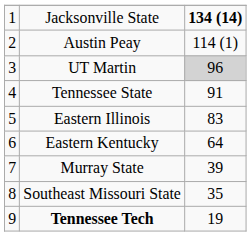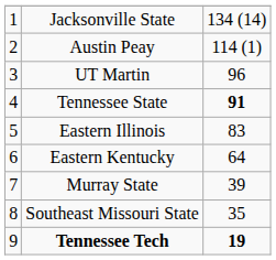Jacksonville State | column 3: bold -> normal
UT Martin | column 3: lightgrey background -> no background
Tennessee State | column 3: normal -> bold
Tennessee Tech | column 3: normal -> bold
